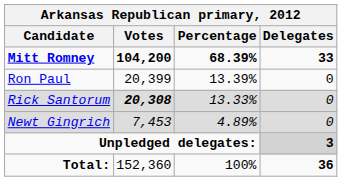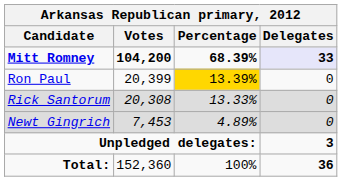Mitt Romney | Delegates: no background -> lavender background
Ron Paul | Percentage: no background -> gold background
Rick Santorum | Votes: bold -> normal
Unpledged delegates: | Delegates: lightgrey background -> no background
